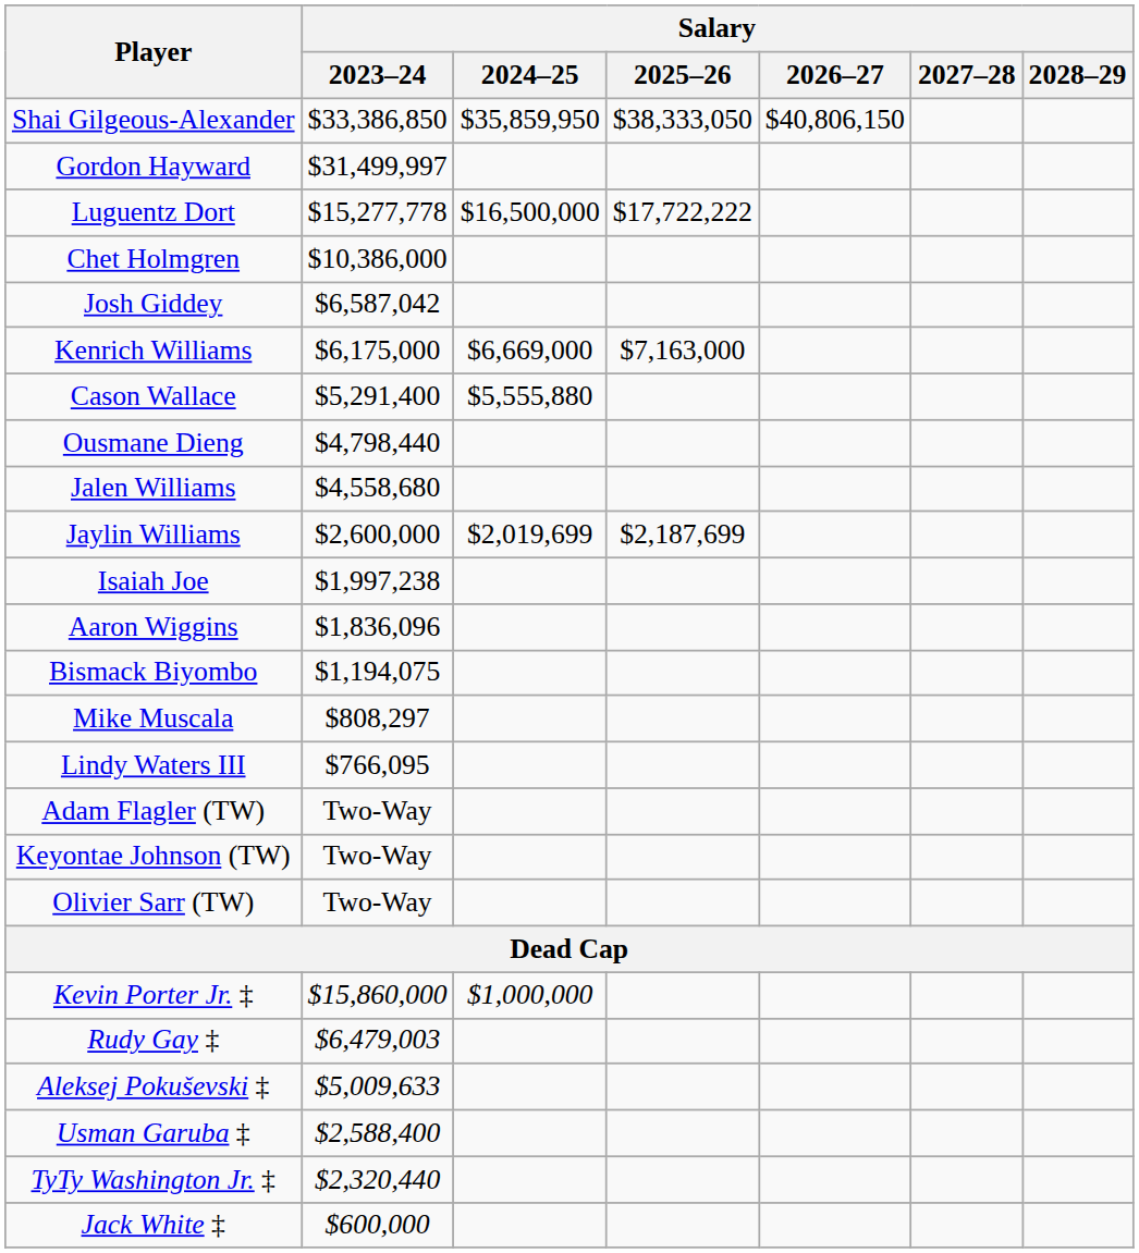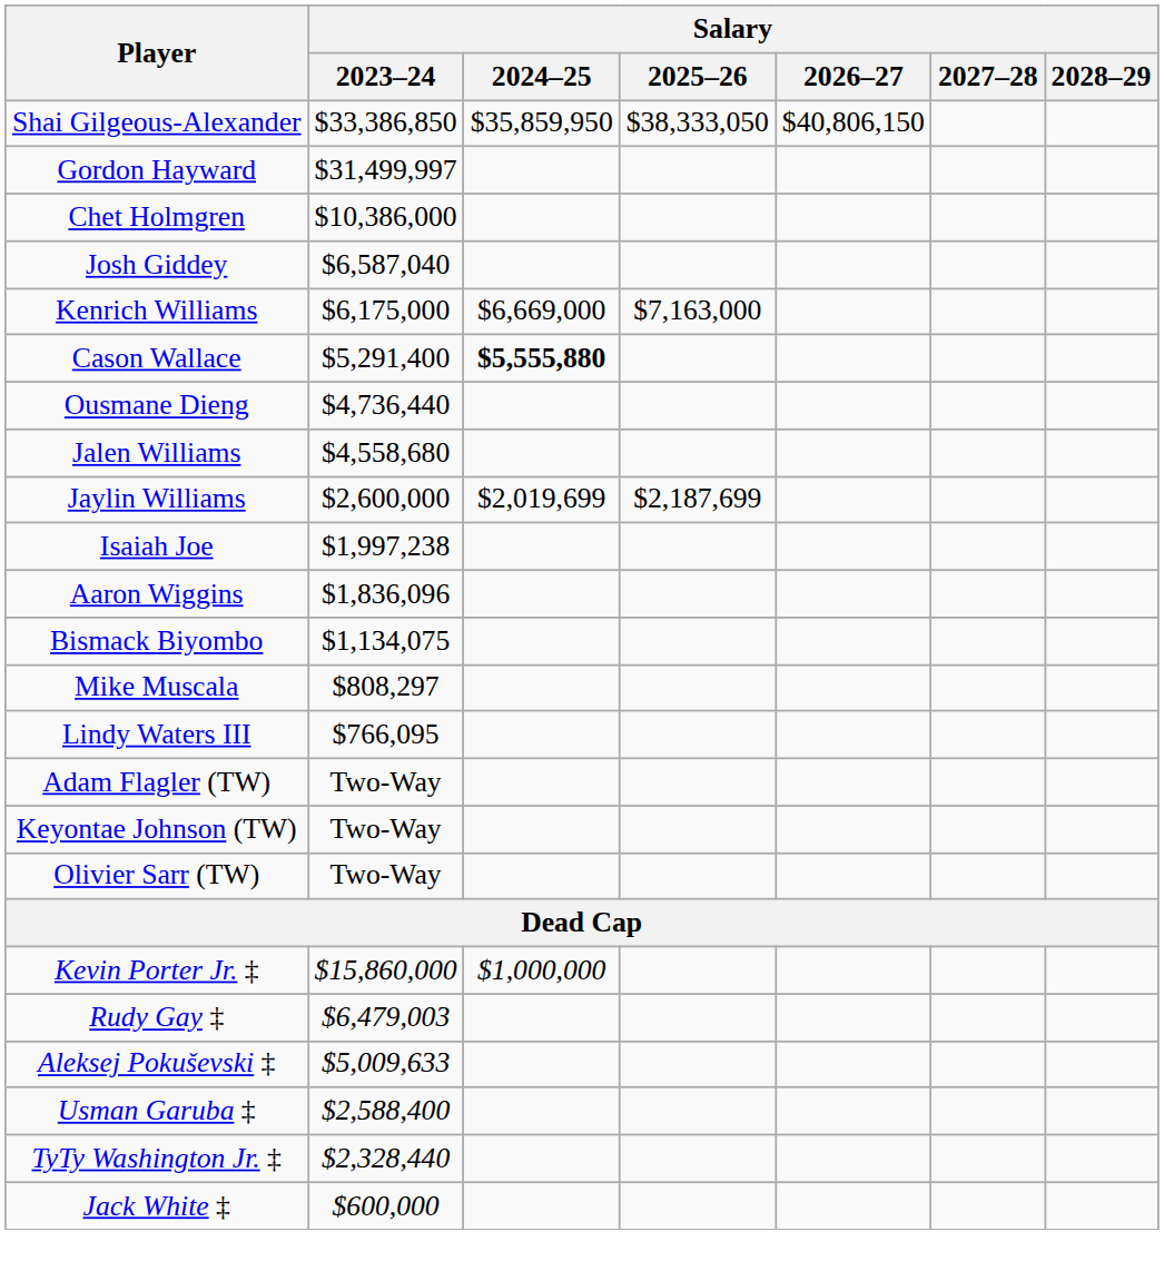- row: Luguentz Dort | $15,277,778 | $16,500,000 | $17,722,222
Josh Giddey | Salary / 2023–24: $6,587,042 -> $6,587,040
Cason Wallace | Salary / 2024–25: normal -> bold
Ousmane Dieng | Salary / 2023–24: $4,798,440 -> $4,736,440
Bismack Biyombo | Salary / 2023–24: $1,194,075 -> $1,134,075
TyTy Washington Jr. ‡ | Salary / 2023–24: $2,320,440 -> $2,328,440
